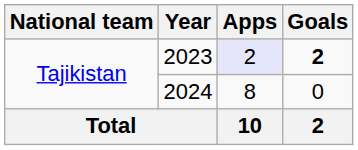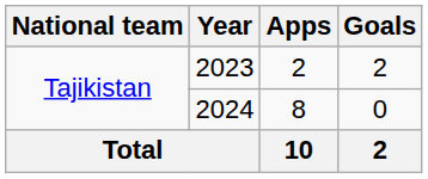2023 | Apps: lavender background -> no background
2023 | Goals: bold -> normal
